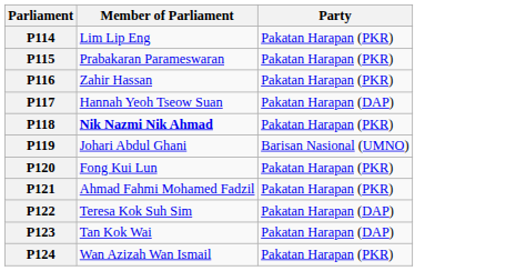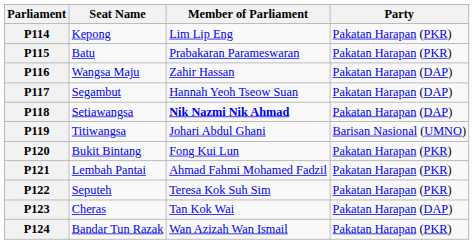+ column: Seat Name | Kepong | Batu | Wangsa Maju | Segambut | Setiawangsa | Titiwangsa | Bukit Bintang | Lembah Pantai | Seputeh | Cheras | Bandar Tun Razak
P116 | Party: Pakatan Harapan (PKR) -> Pakatan Harapan (DAP)
P118 | Party: Pakatan Harapan (PKR) -> Pakatan Harapan (DAP)
P122 | Party: Pakatan Harapan (DAP) -> Pakatan Harapan (PKR)
